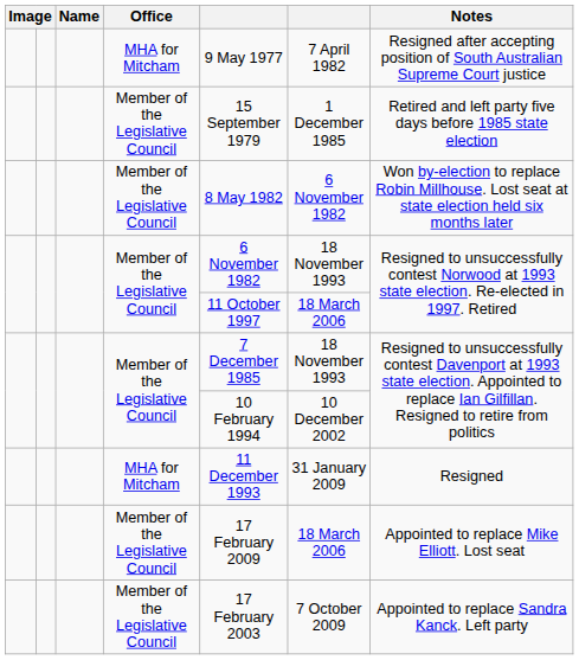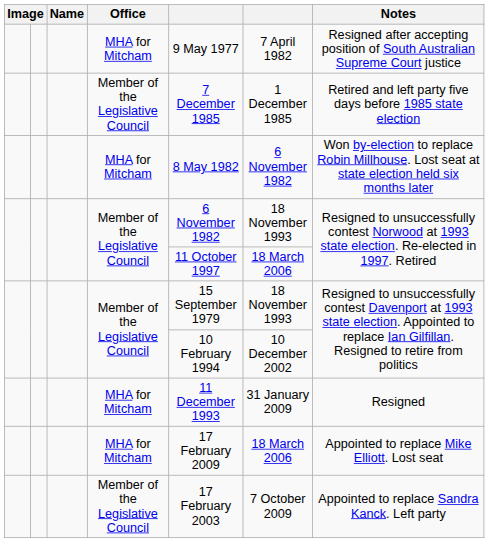row 3 | column 5: 15 September 1979 -> 7 December 1985
row 4 | Office: Member of the Legislative Council -> MHA for Mitcham
row 7 | column 5: 7 December 1985 -> 15 September 1979
row 10 | Office: Member of the Legislative Council -> MHA for Mitcham
